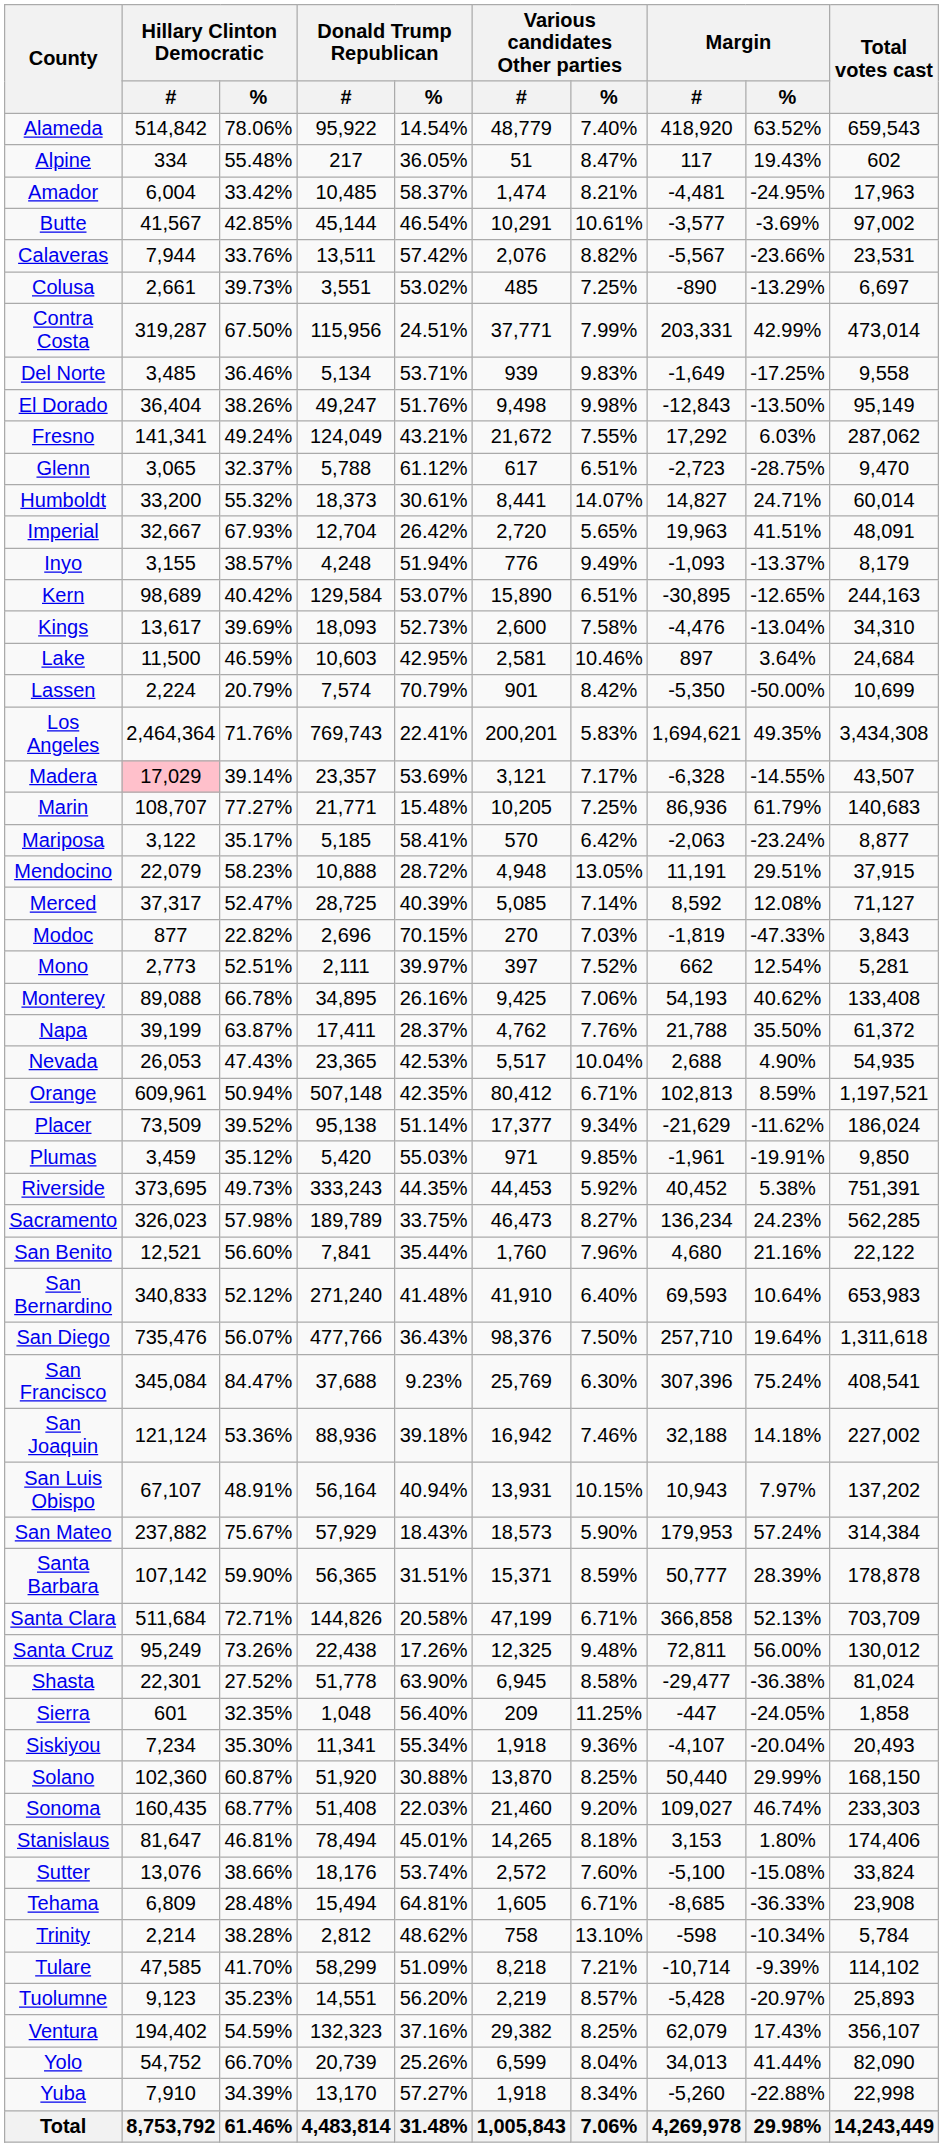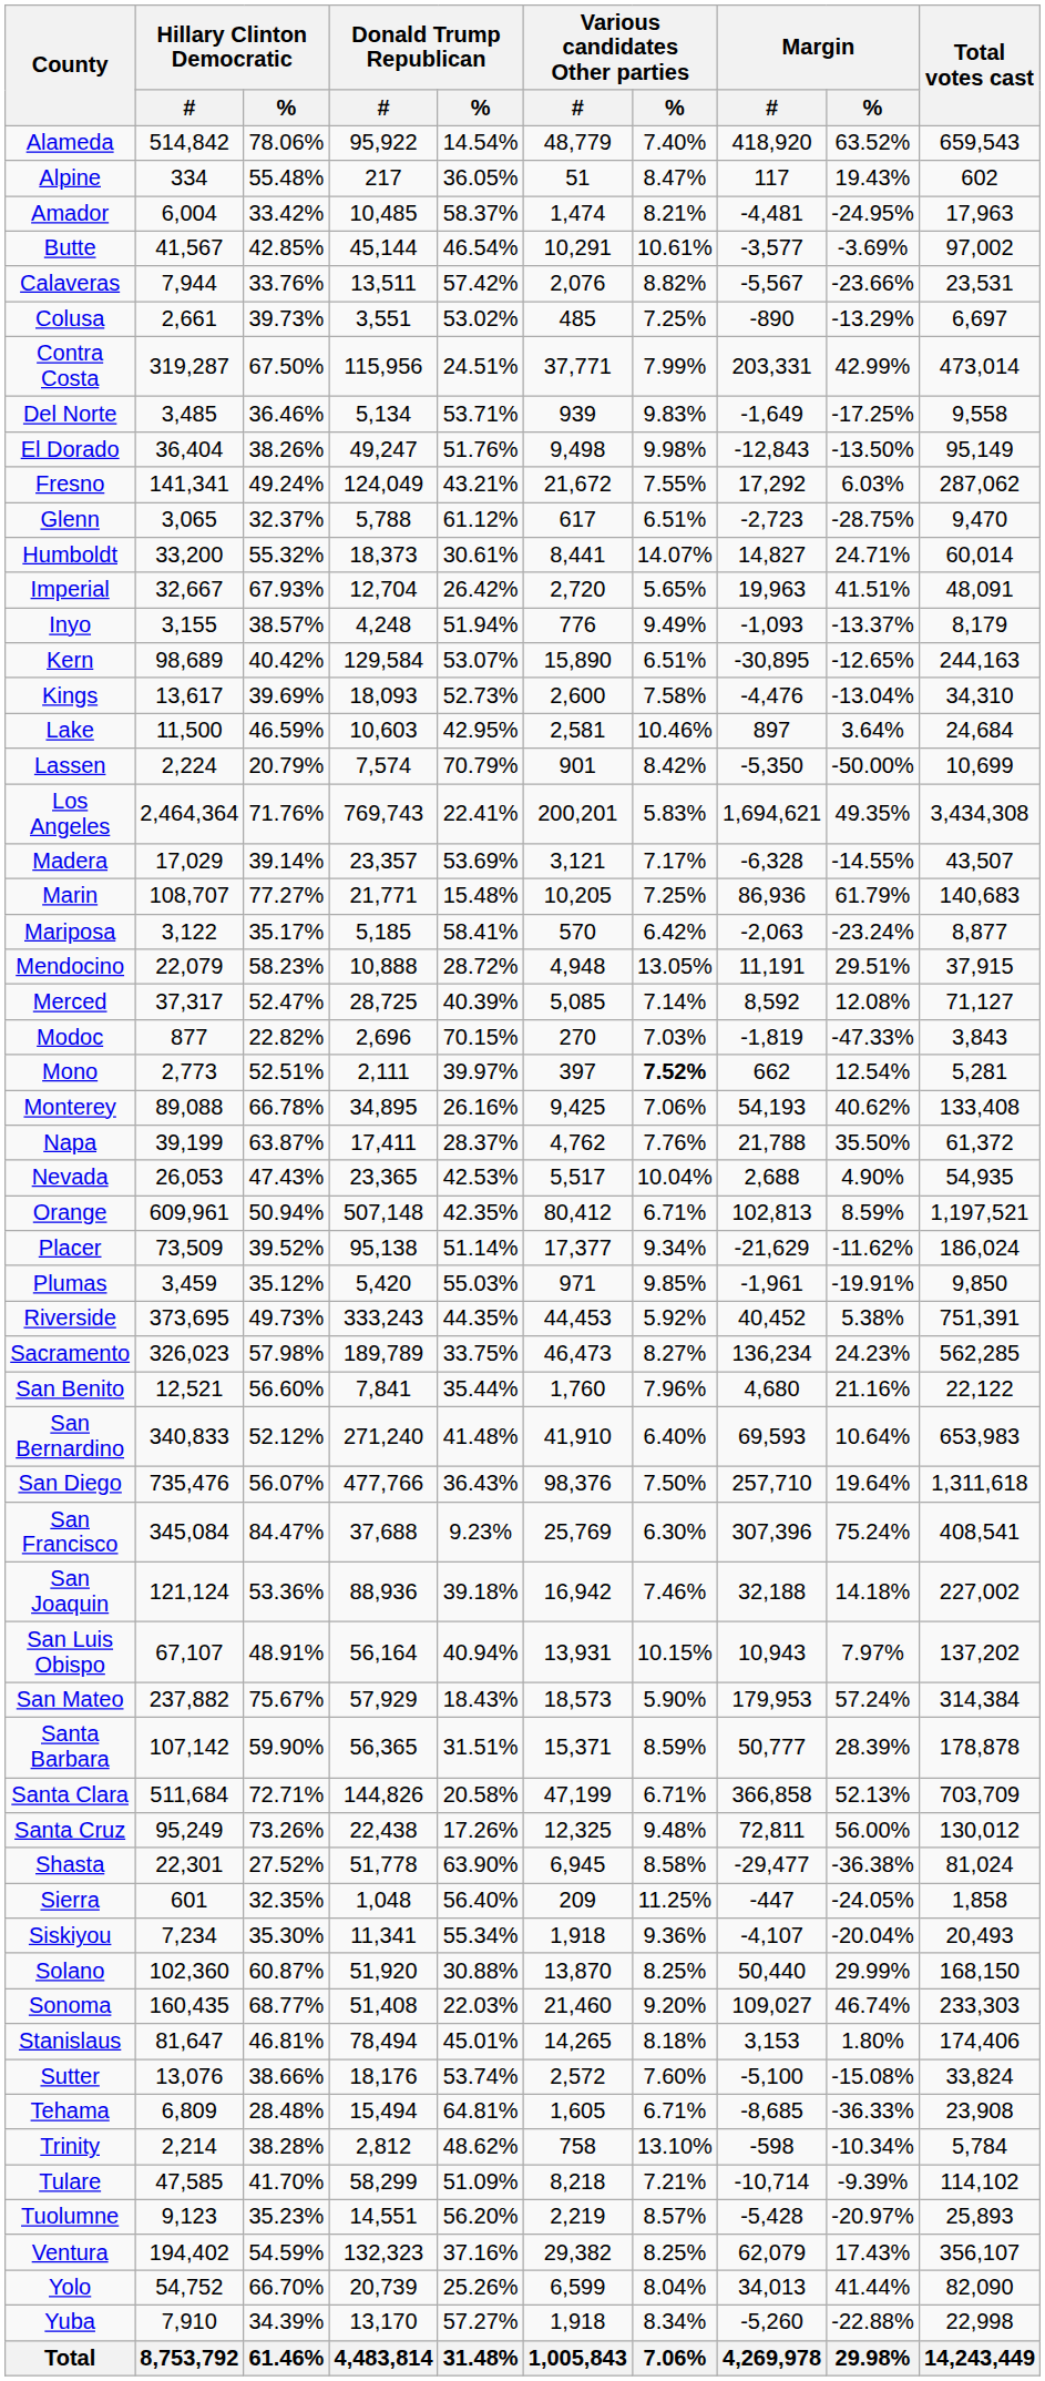Madera | Hillary Clinton Democratic / #: pink background -> no background
Mono | Various candidates Other parties / %: normal -> bold
